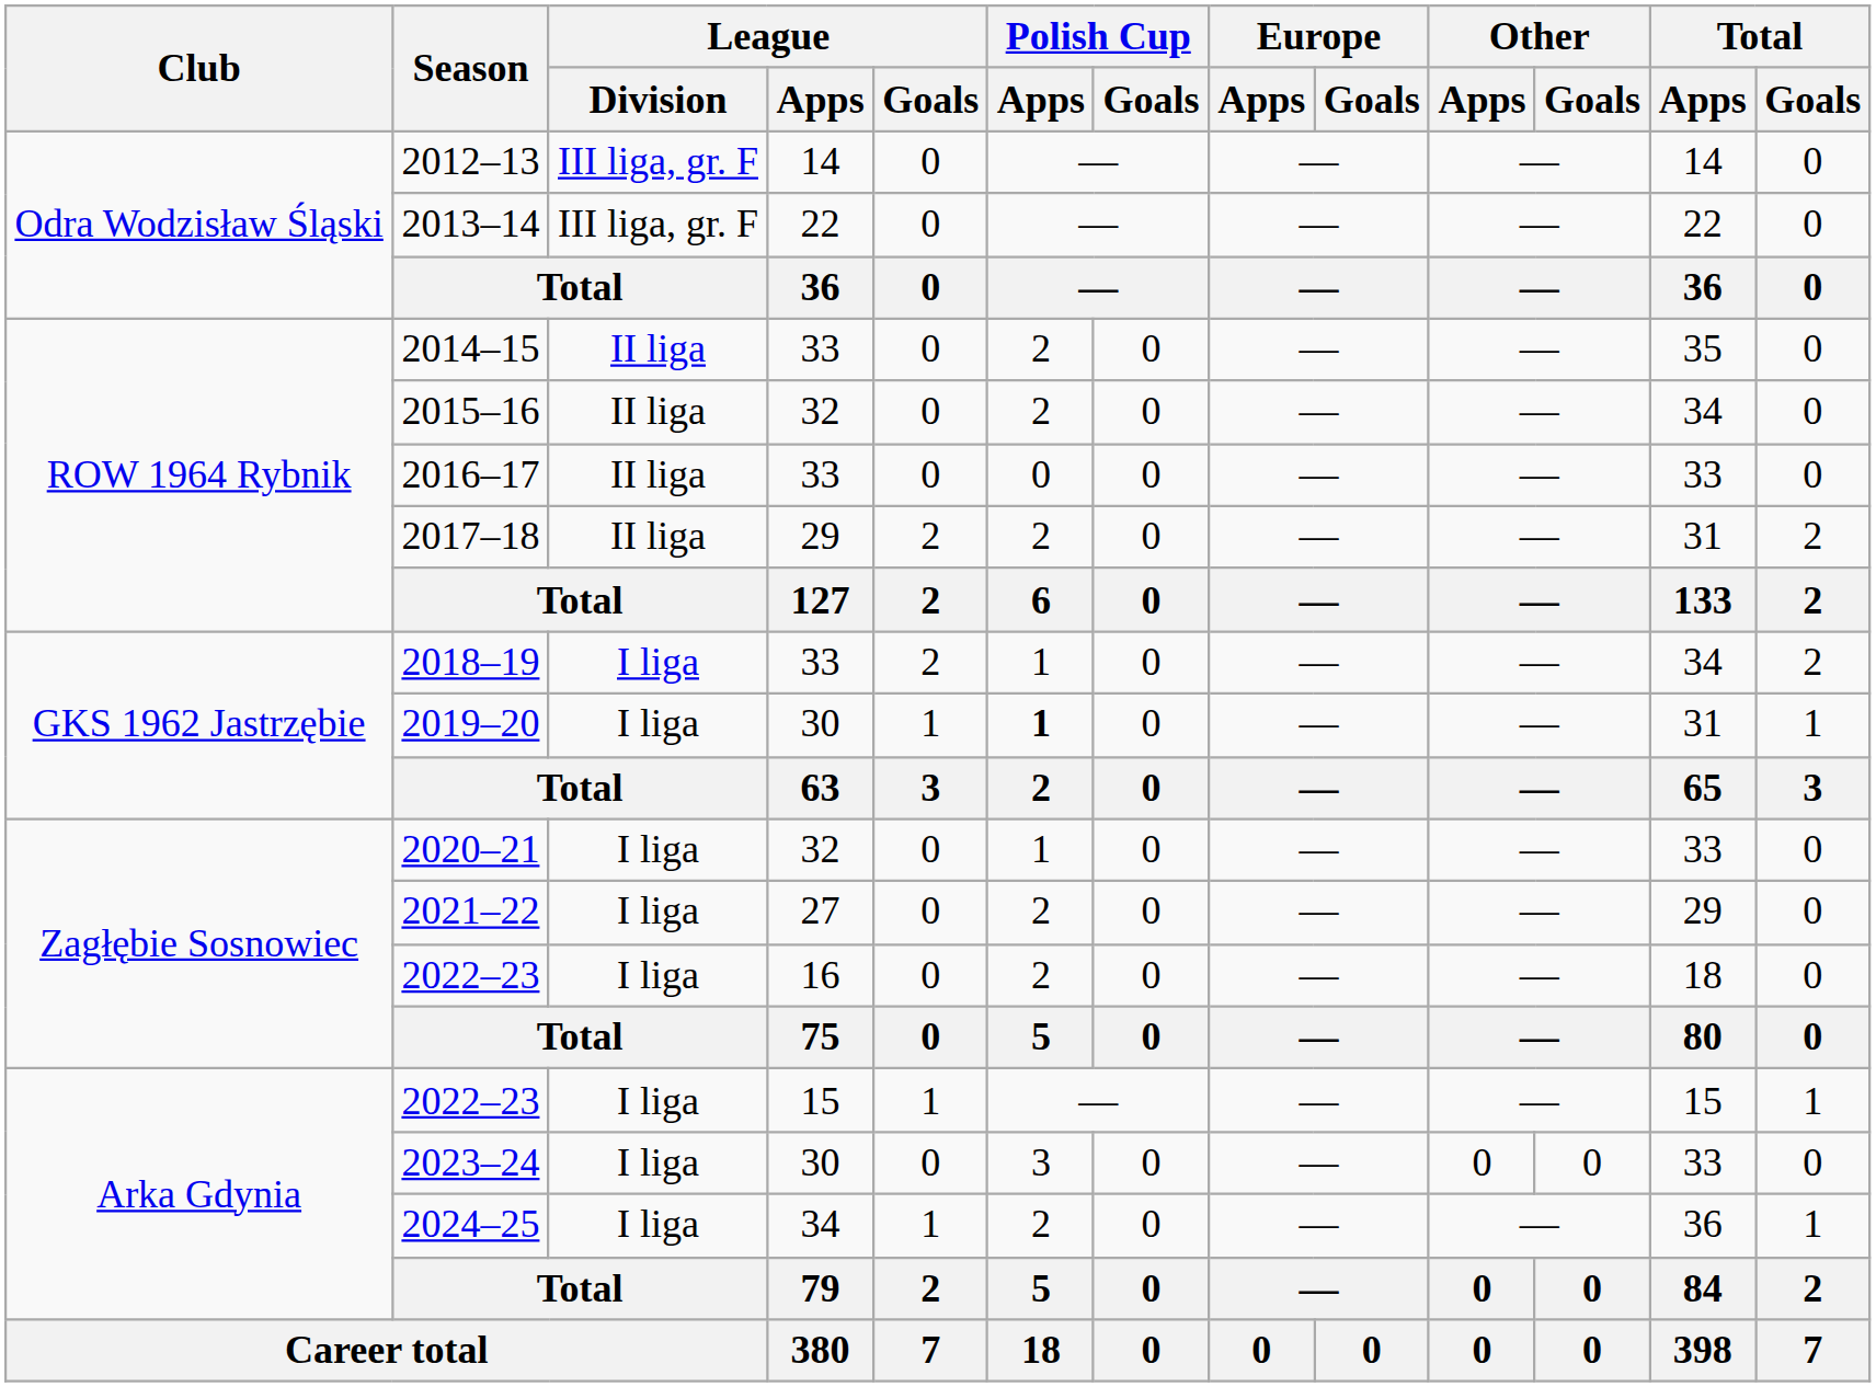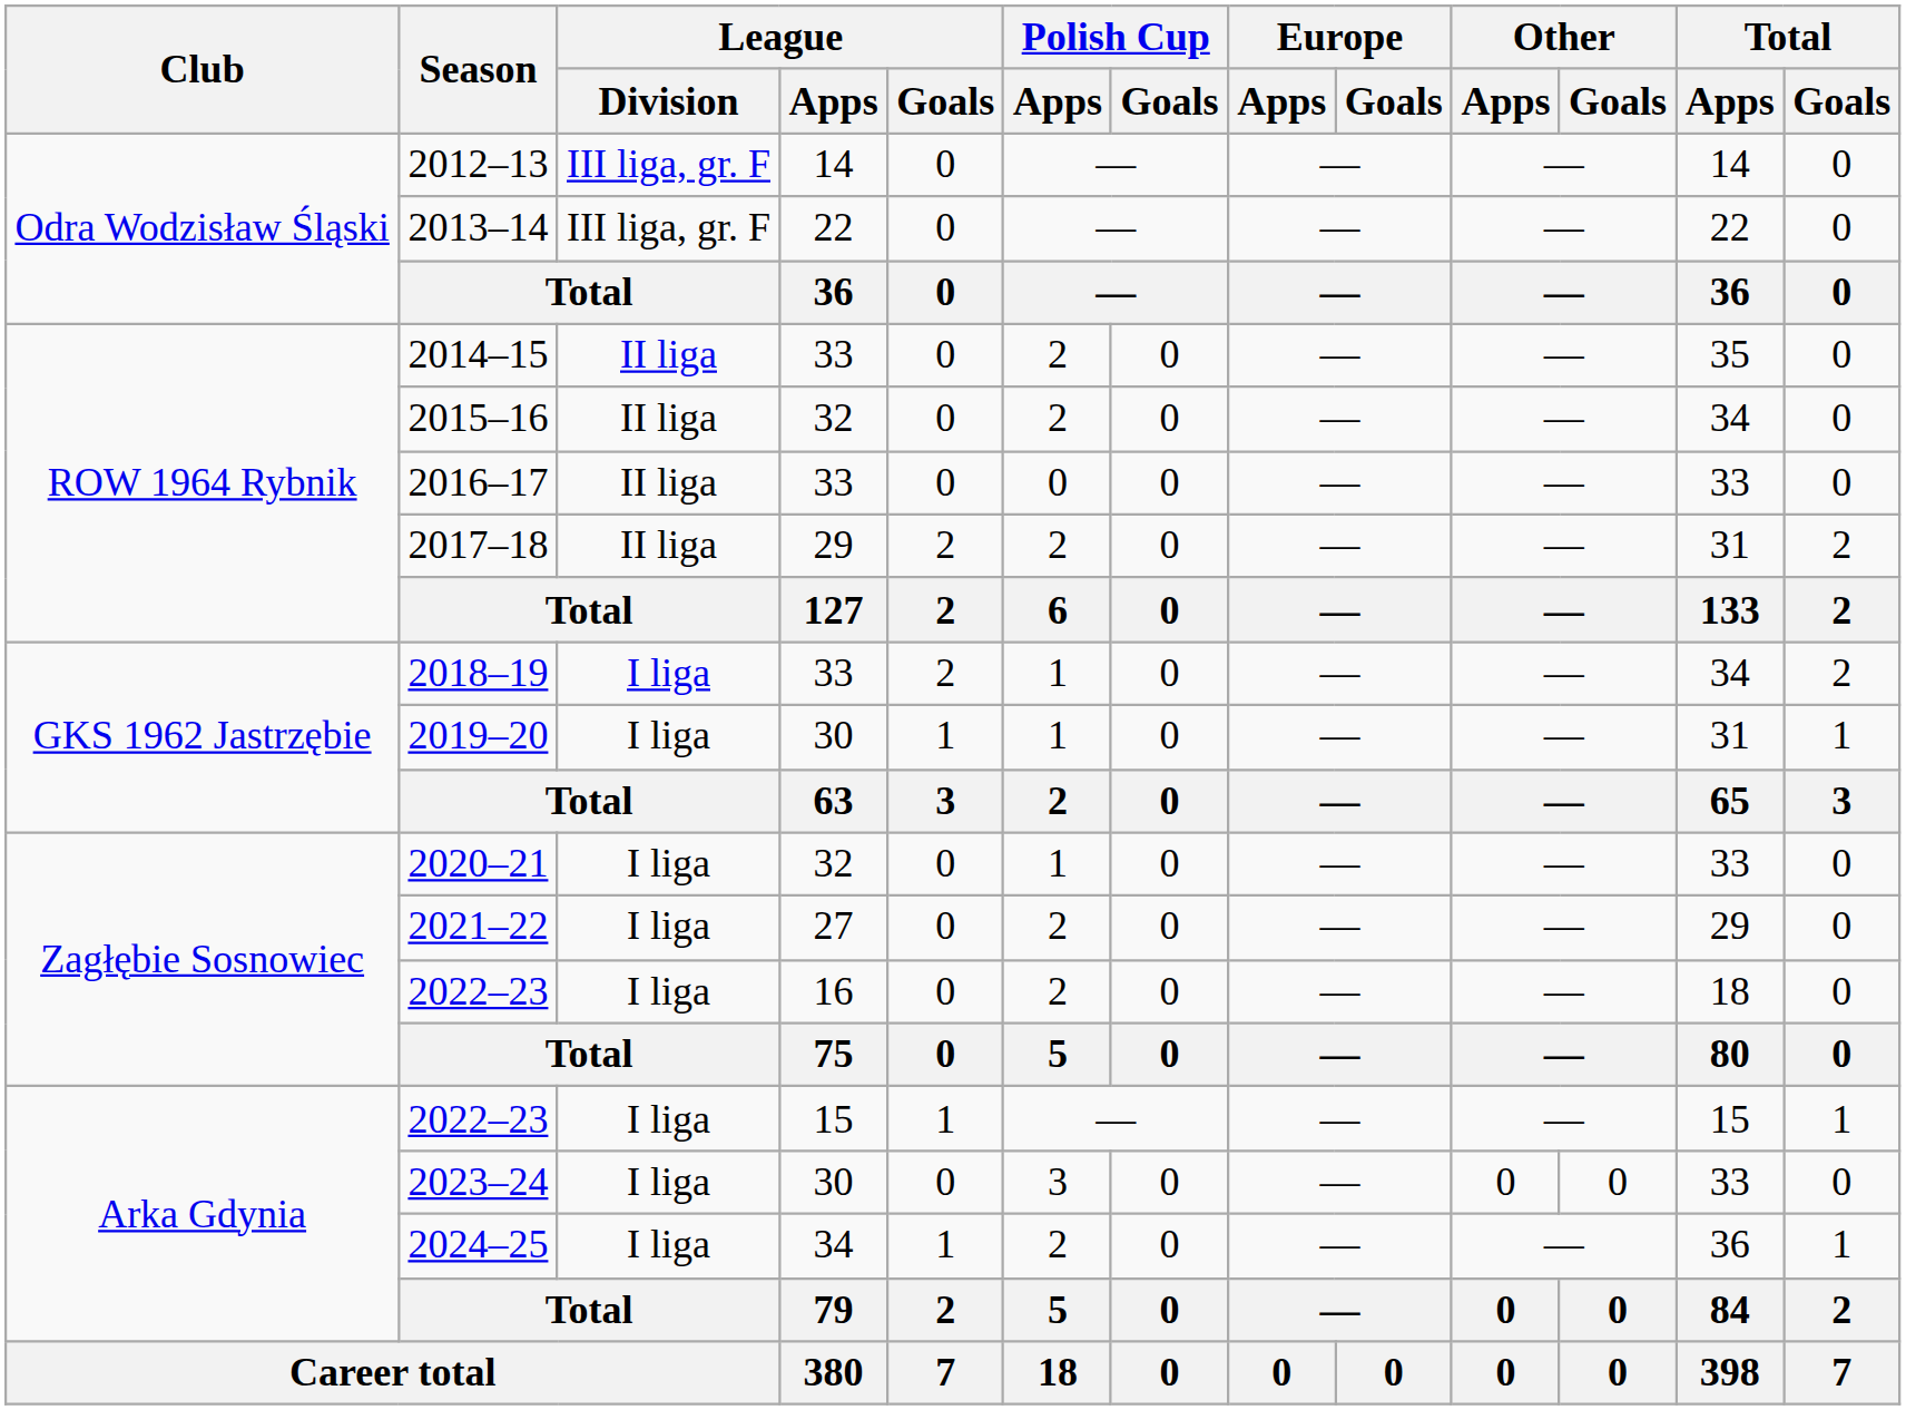2019–20 | Polish Cup / Apps: bold -> normal
